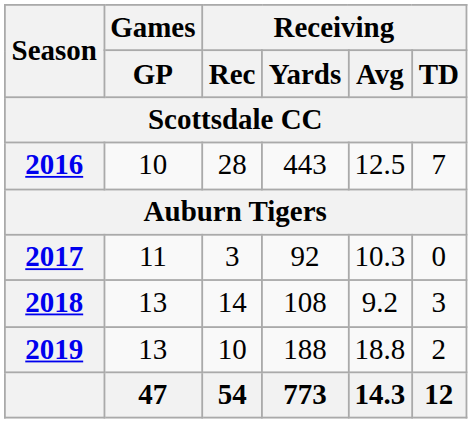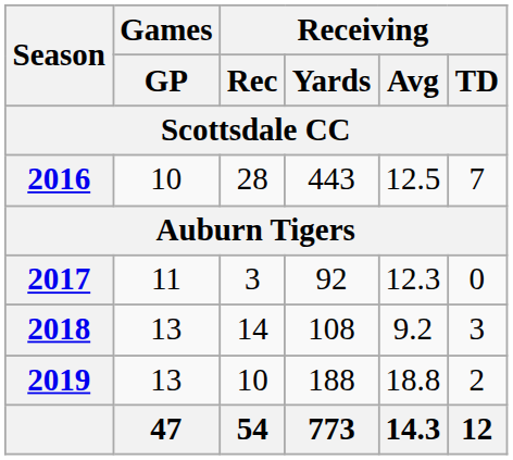2017 | Receiving / Avg: 10.3 -> 12.3
